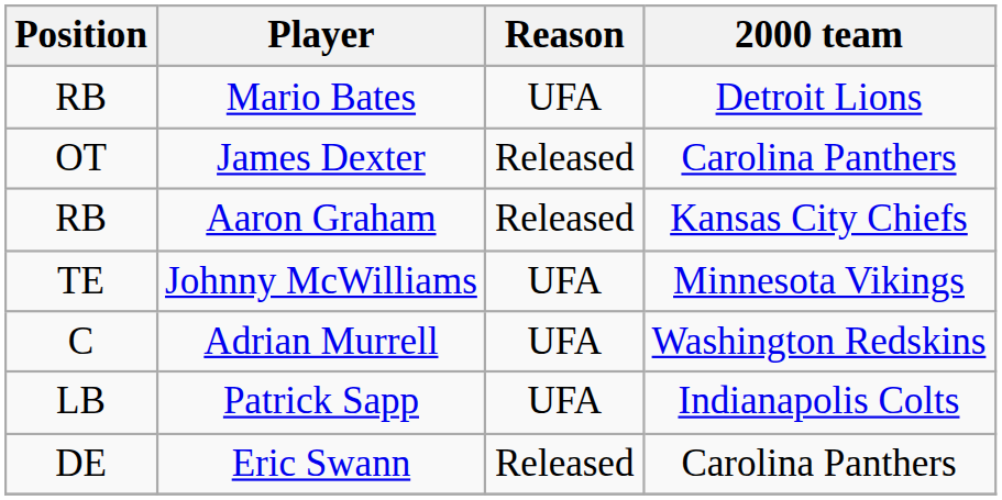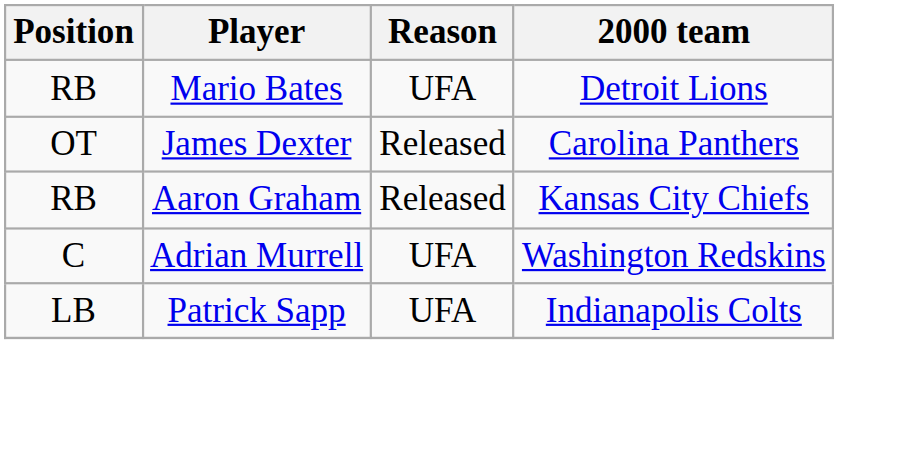- row: TE | Johnny McWilliams | UFA | Minnesota Vikings
- row: DE | Eric Swann | Released | Carolina Panthers
